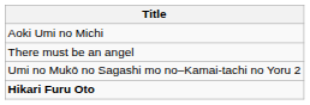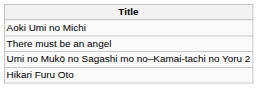row 5 | column 1: bold -> normal
